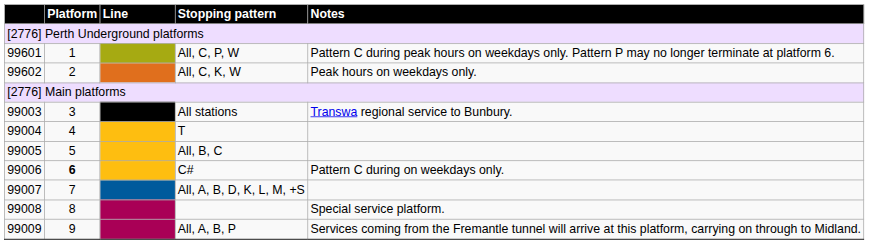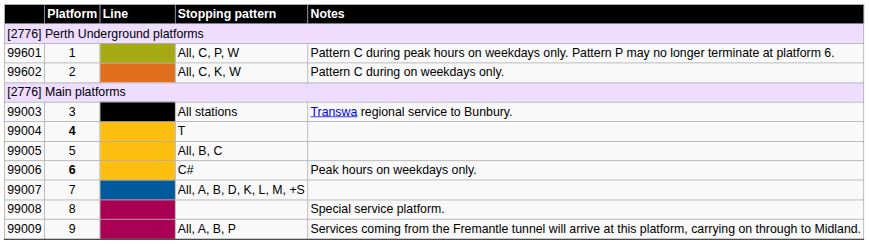All, C, K, W | Notes: Peak hours on weekdays only. -> Pattern C during on weekdays only.
T | Platform: normal -> bold
C# | Notes: Pattern C during on weekdays only. -> Peak hours on weekdays only.
